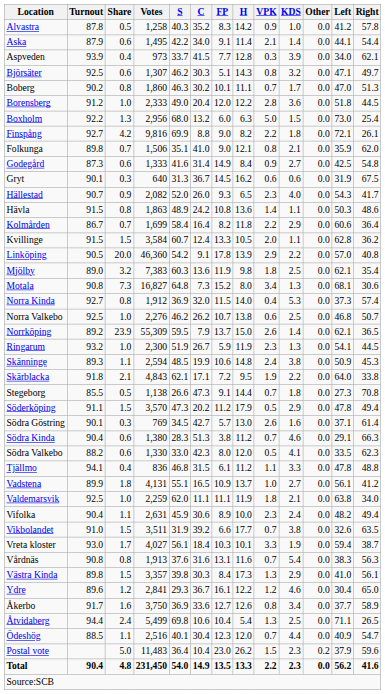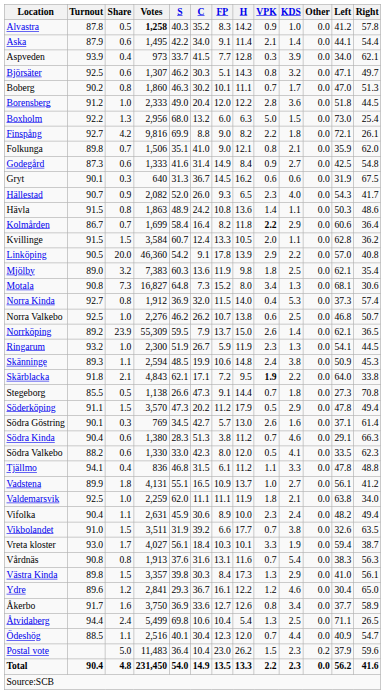Alvastra | Votes: normal -> bold
Kolmården | VPK: normal -> bold
Skärblacka | VPK: normal -> bold
